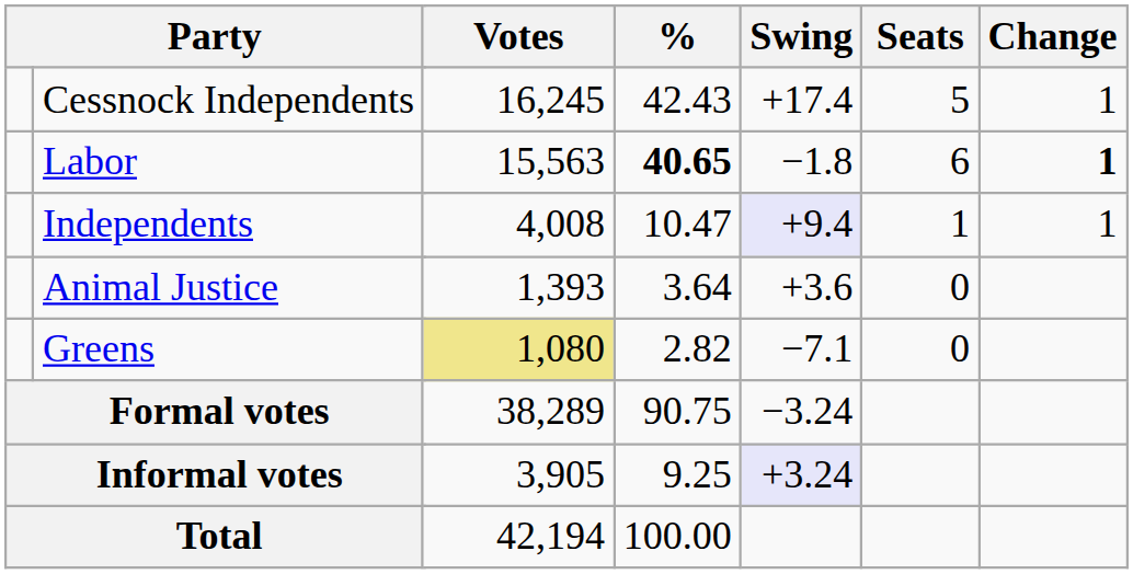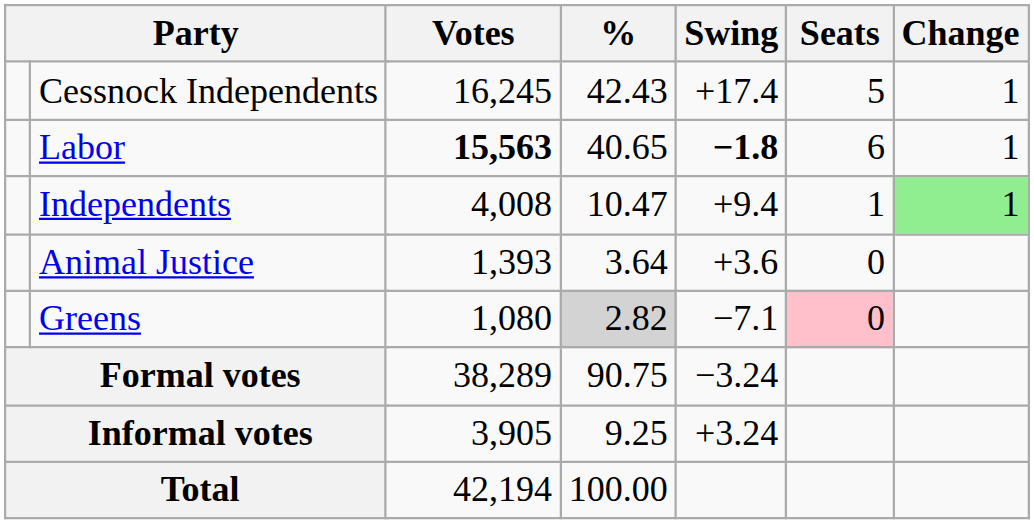Labor | Votes: normal -> bold
Labor | %: bold -> normal
Labor | Swing: normal -> bold
Labor | Change: bold -> normal
Independents | Swing: lavender background -> no background
Independents | Change: no background -> lightgreen background
Greens | Votes: khaki background -> no background
Greens | %: no background -> lightgrey background
Greens | Seats: no background -> pink background
Informal votes | Swing: lavender background -> no background
